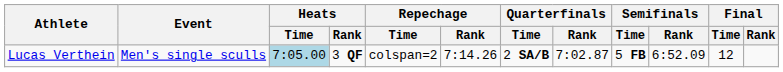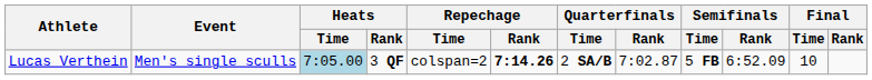Lucas Verthein | Repechage / Rank: normal -> bold
Lucas Verthein | Final / Time: 12 -> 10
